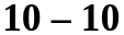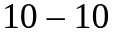row 1 | column 1: bold -> normal
